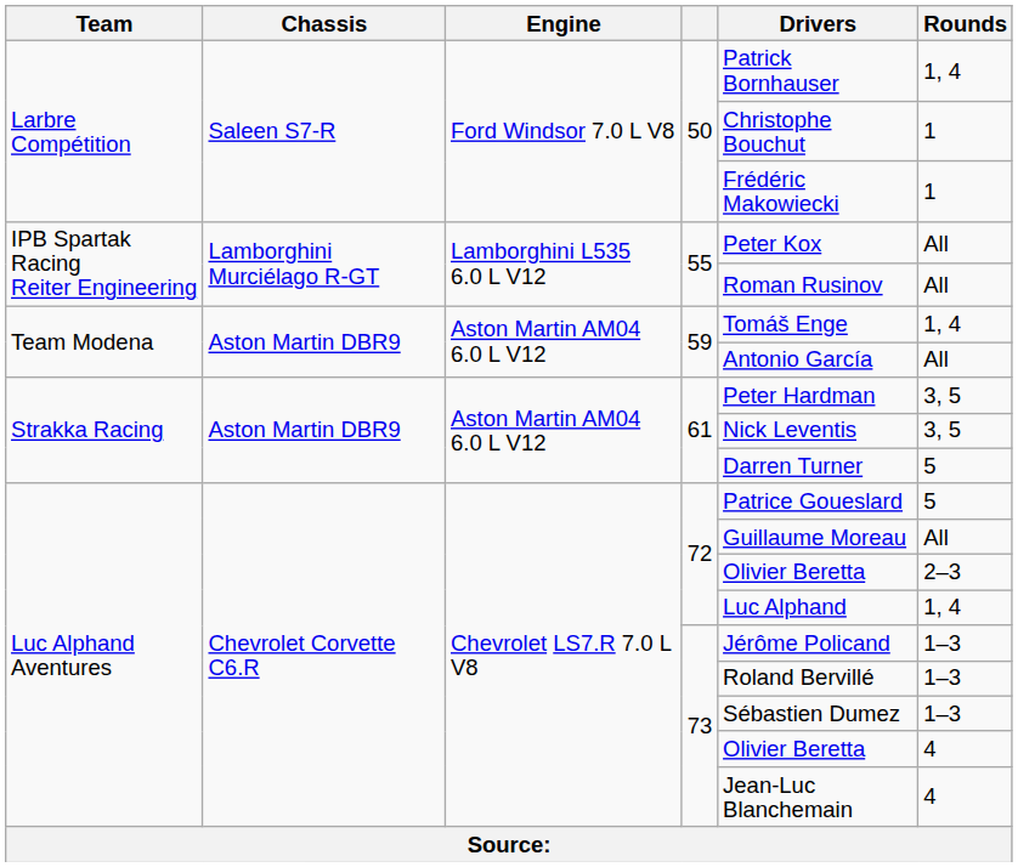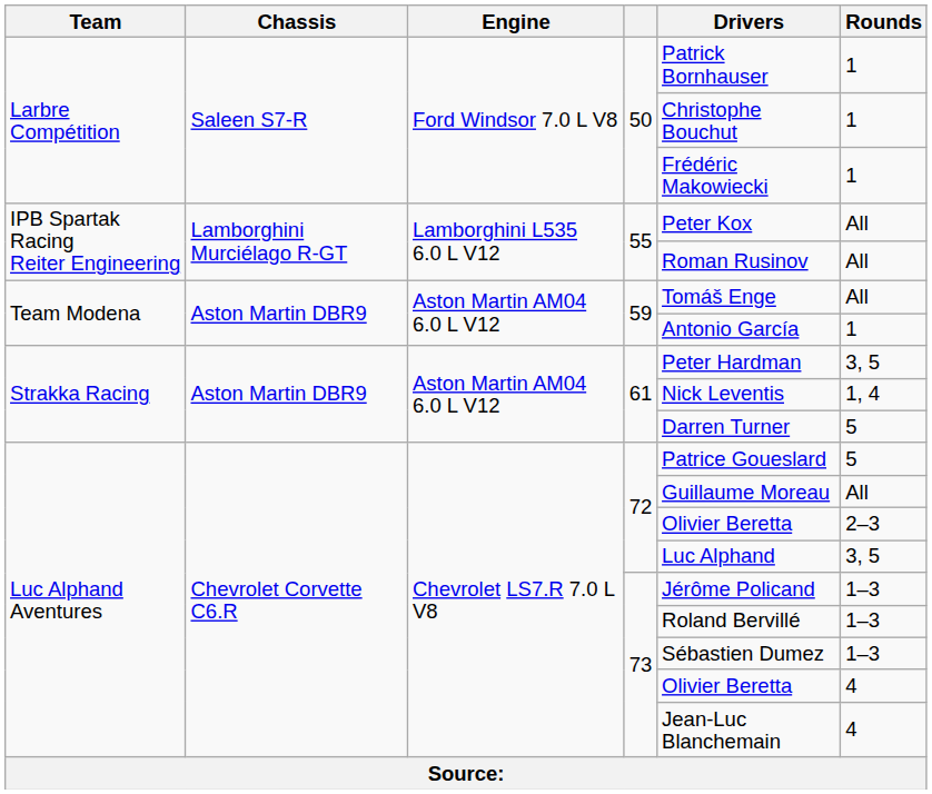row 2 | Rounds: 1, 4 -> 1
row 7 | Rounds: 1, 4 -> All
row 8 | Rounds: All -> 1
row 10 | Rounds: 3, 5 -> 1, 4
row 15 | Rounds: 1, 4 -> 3, 5
